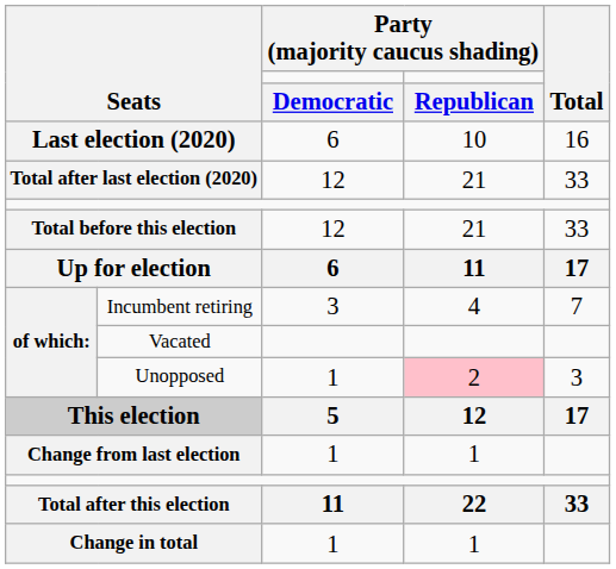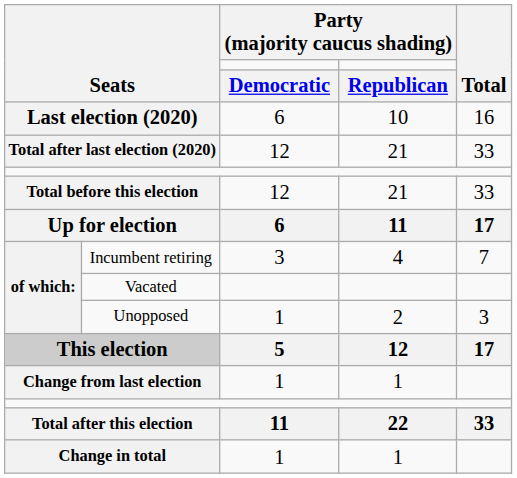Unopposed | column 4: pink background -> no background
